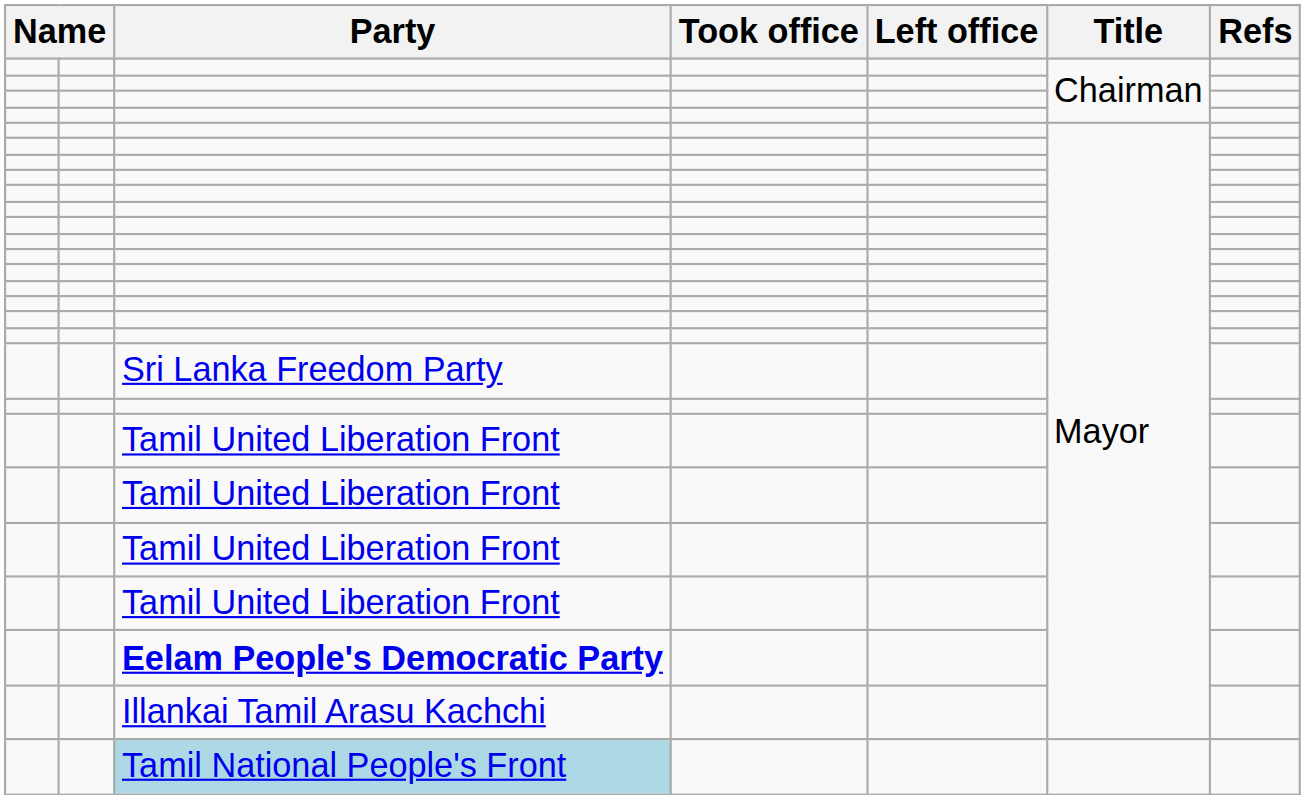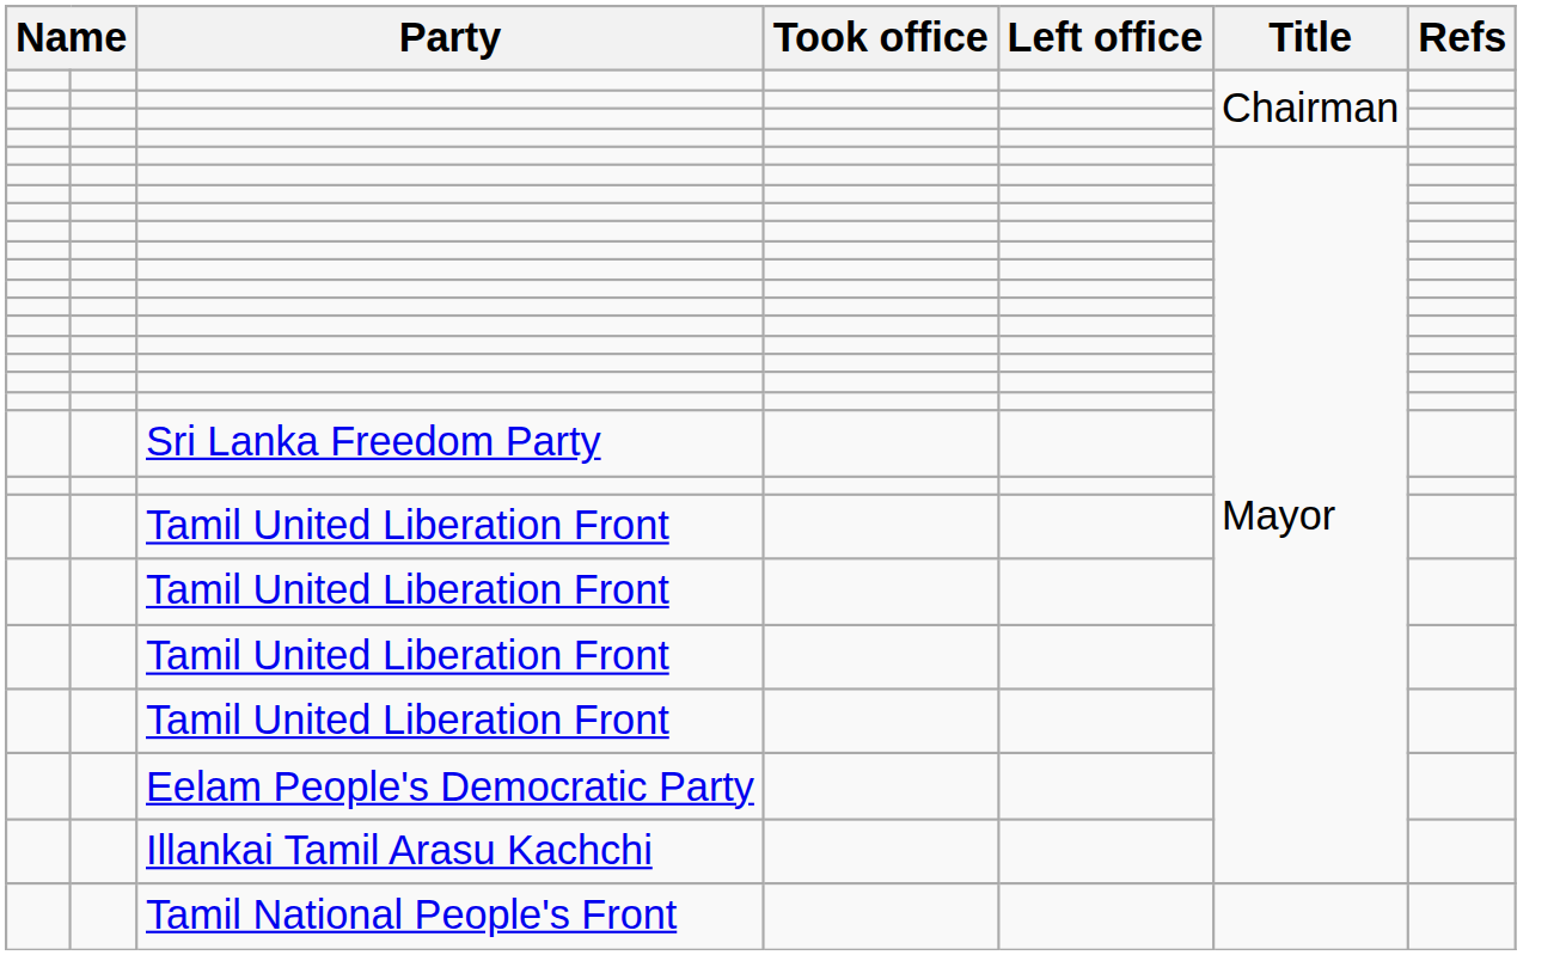Eelam People's Democratic Party | Party: bold -> normal
Tamil National People's Front | Party: lightblue background -> no background
